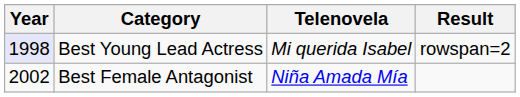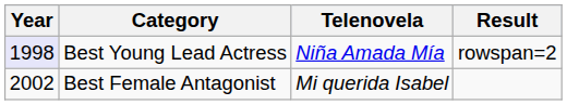Best Young Lead Actress | Telenovela: Mi querida Isabel -> Niña Amada Mía
Best Female Antagonist | Telenovela: Niña Amada Mía -> Mi querida Isabel
